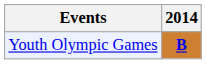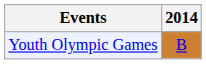Youth Olympic Games | 2014: bold -> normal
